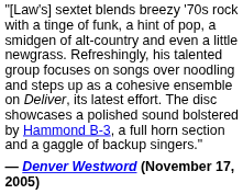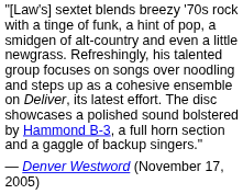row 2 | column 1: bold -> normal
